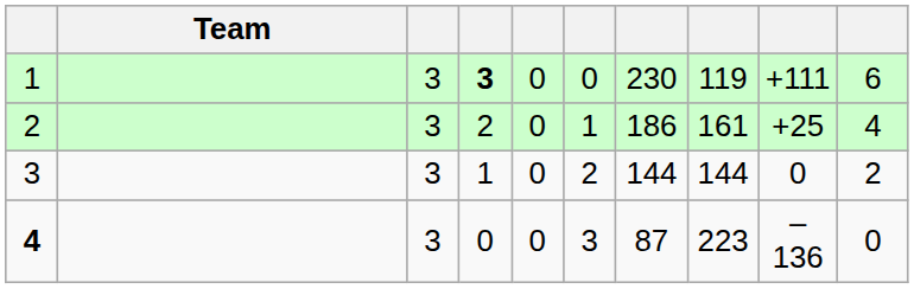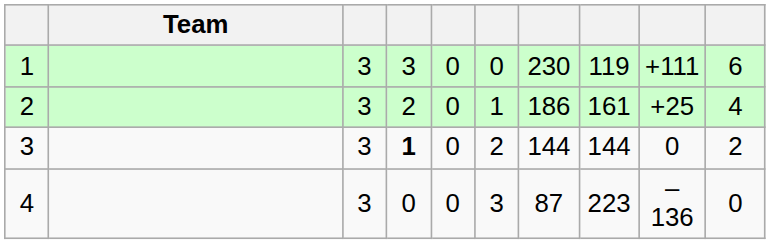row 2 | column 4: bold -> normal
row 4 | column 4: normal -> bold
row 5 | column 1: bold -> normal
